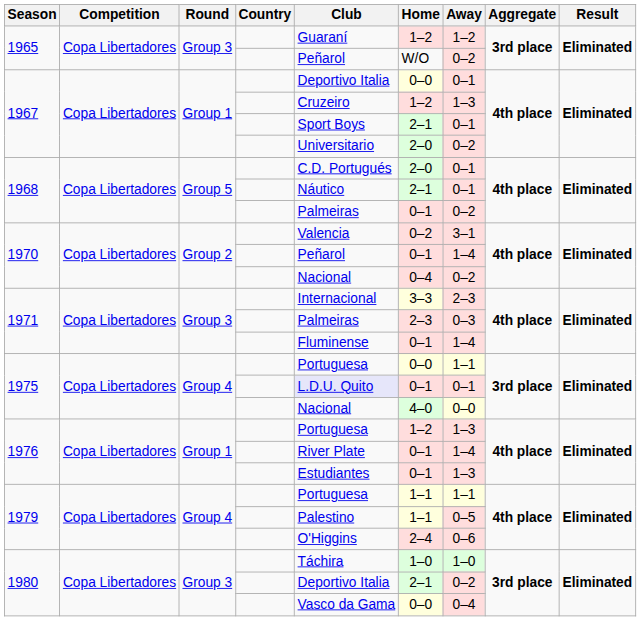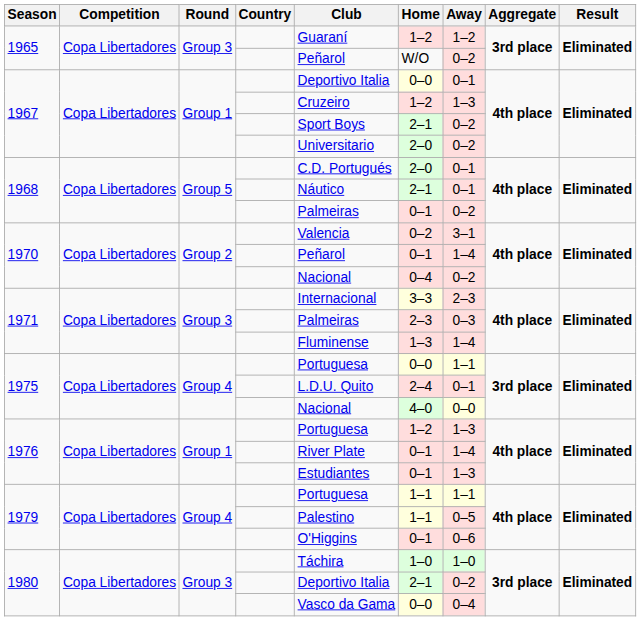row 6 | Away: 0–1 -> 0–2
row 16 | Home: 0–1 -> 1–3
row 18 | Club: lavender background -> no background
row 18 | Home: 0–1 -> 2–4
row 25 | Home: 2–4 -> 0–1
